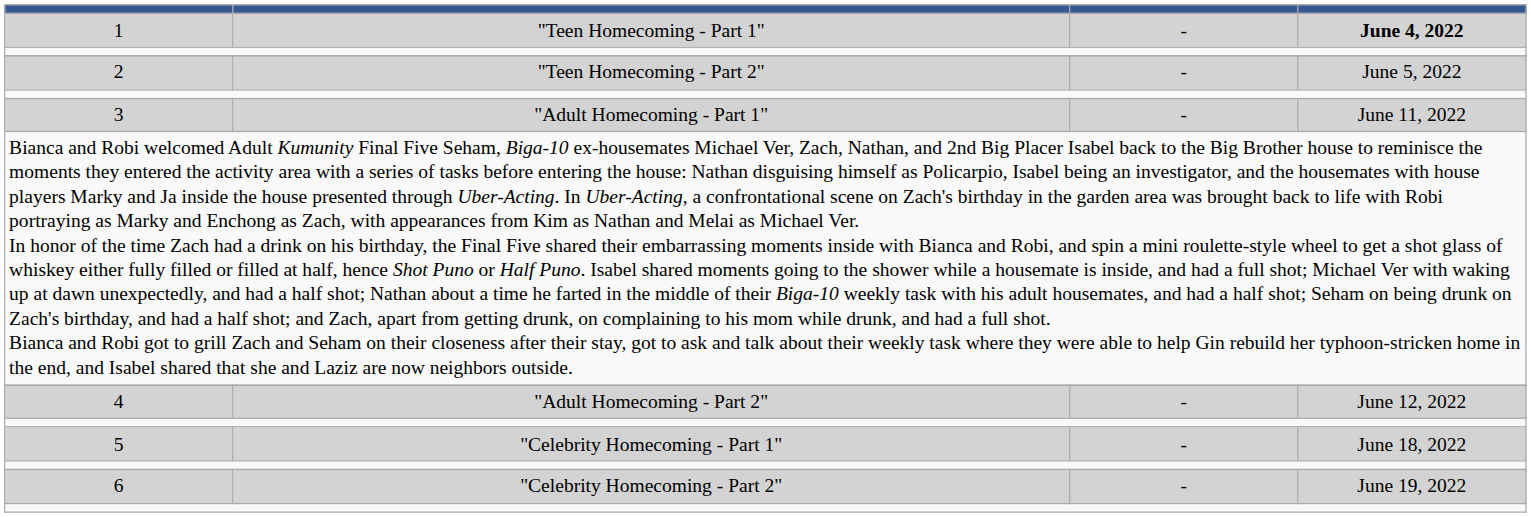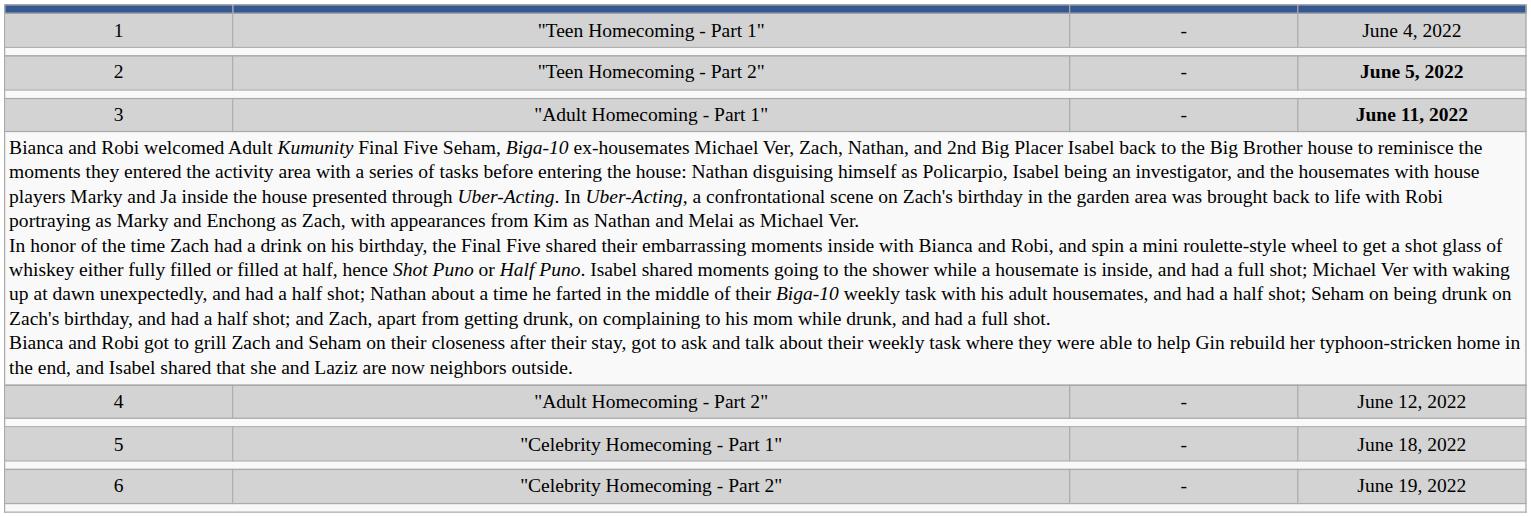1 | column 4: bold -> normal
2 | column 4: normal -> bold
3 | column 4: normal -> bold
